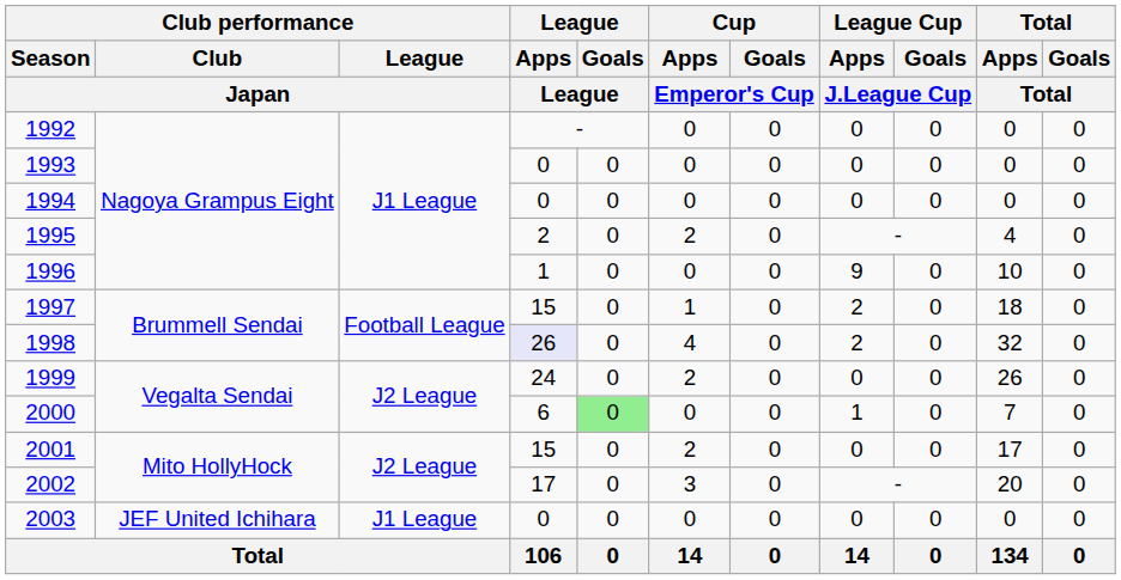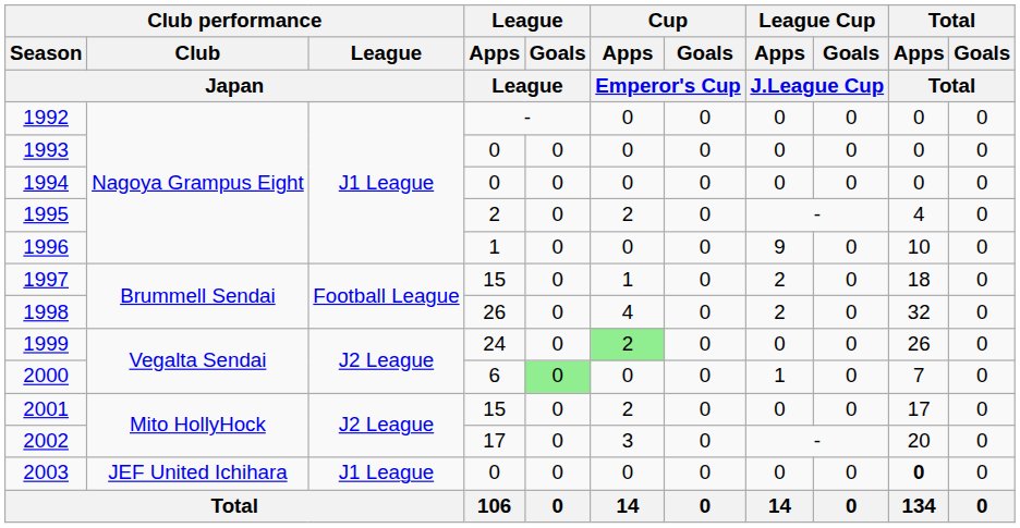1998 | League / Apps / League: lavender background -> no background
1999 | Cup / Apps / Emperor's Cup: no background -> lightgreen background
2003 | Total / Apps / Total: normal -> bold
